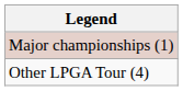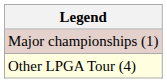row 3 | column 1: no background -> lightyellow background
